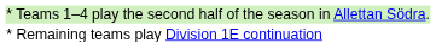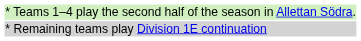row 2 | column 1: no background -> lightgrey background
